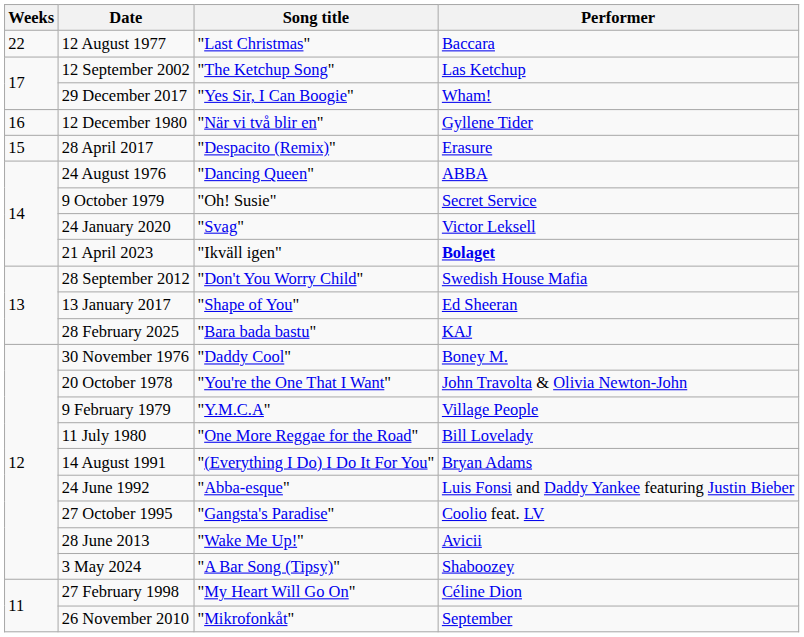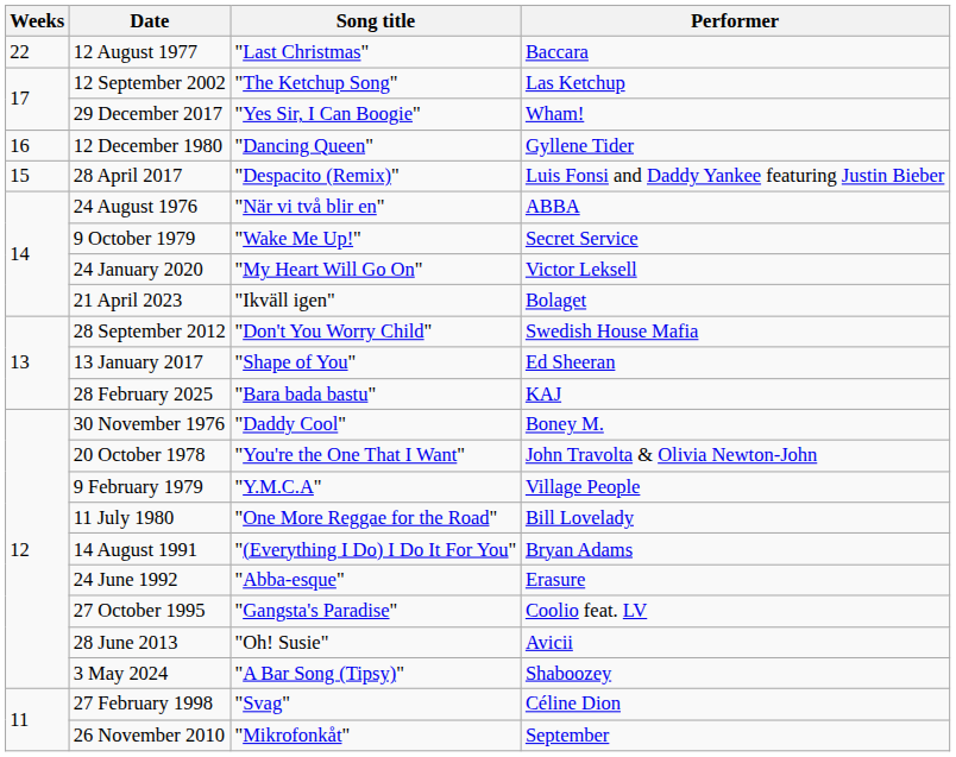12 December 1980 | Song title: "När vi två blir en" -> "Dancing Queen"
28 April 2017 | Performer: Erasure -> Luis Fonsi and Daddy Yankee featuring Justin Bieber
24 August 1976 | Song title: "Dancing Queen" -> "När vi två blir en"
9 October 1979 | Song title: "Oh! Susie" -> "Wake Me Up!"
24 January 2020 | Song title: "Svag" -> "My Heart Will Go On"
21 April 2023 | Performer: bold -> normal
24 June 1992 | Performer: Luis Fonsi and Daddy Yankee featuring Justin Bieber -> Erasure
28 June 2013 | Song title: "Wake Me Up!" -> "Oh! Susie"
27 February 1998 | Song title: "My Heart Will Go On" -> "Svag"
